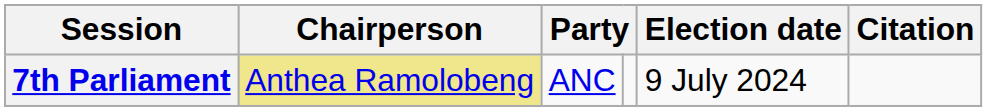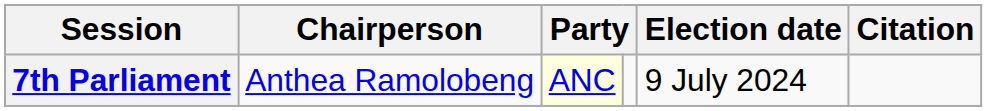7th Parliament | Chairperson: khaki background -> no background
7th Parliament | column 3: no background -> lightyellow background
